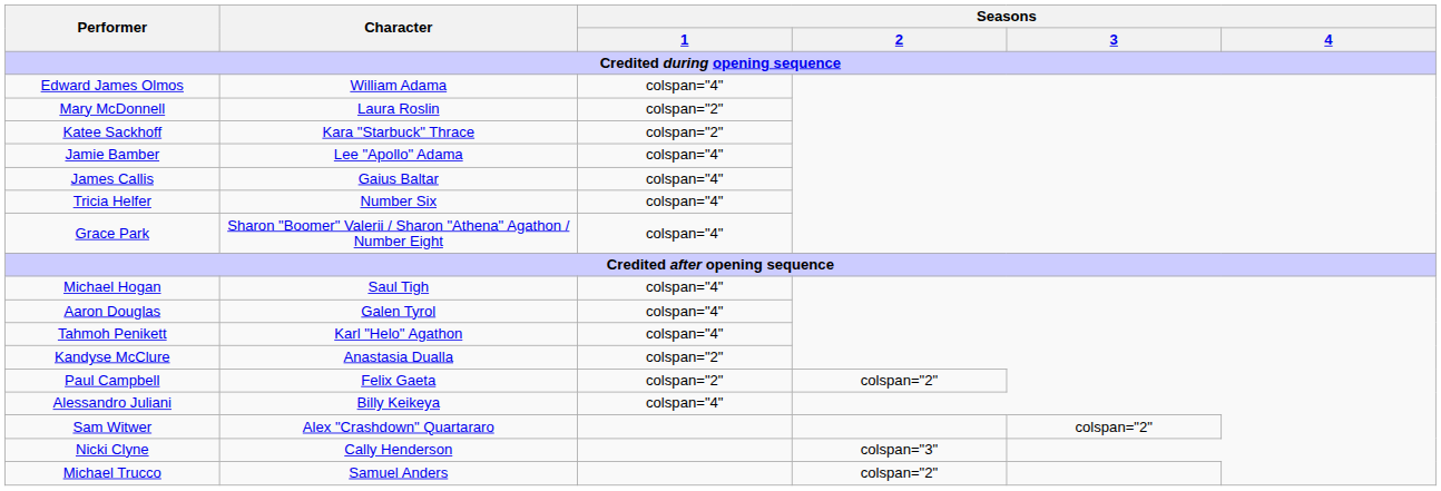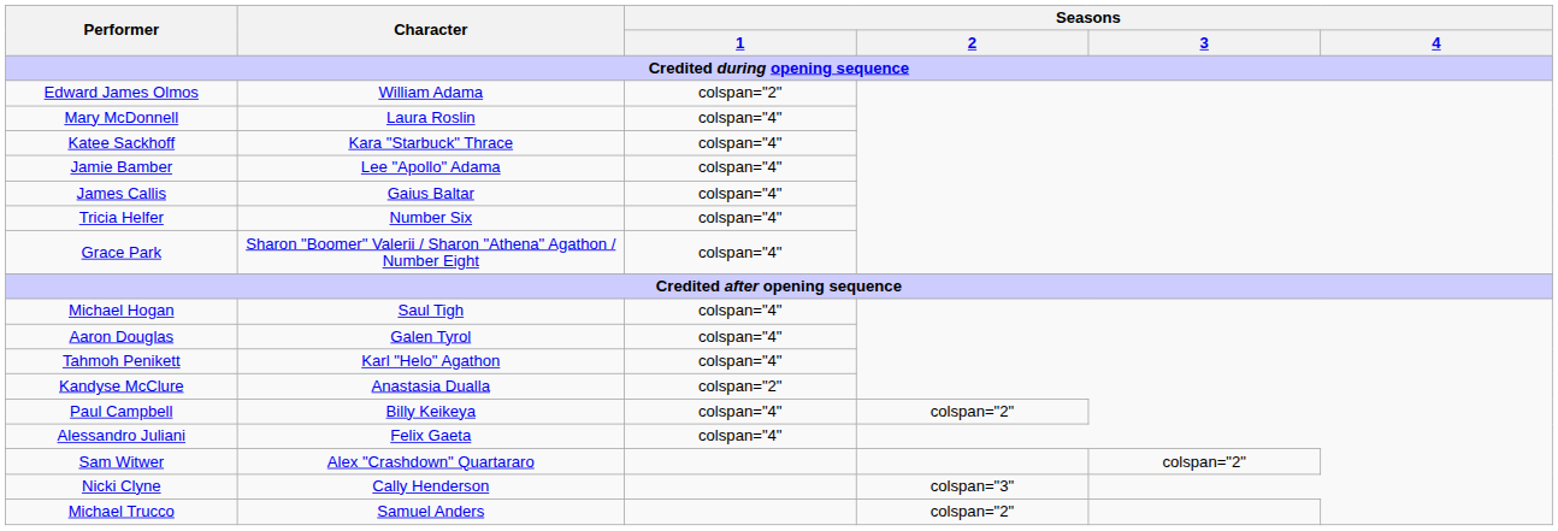Edward James Olmos | Seasons / 1: colspan="4" -> colspan="2"
Mary McDonnell | Seasons / 1: colspan="2" -> colspan="4"
Katee Sackhoff | Seasons / 1: colspan="2" -> colspan="4"
Paul Campbell | Character: Felix Gaeta -> Billy Keikeya
Paul Campbell | Seasons / 1: colspan="2" -> colspan="4"
Alessandro Juliani | Character: Billy Keikeya -> Felix Gaeta
